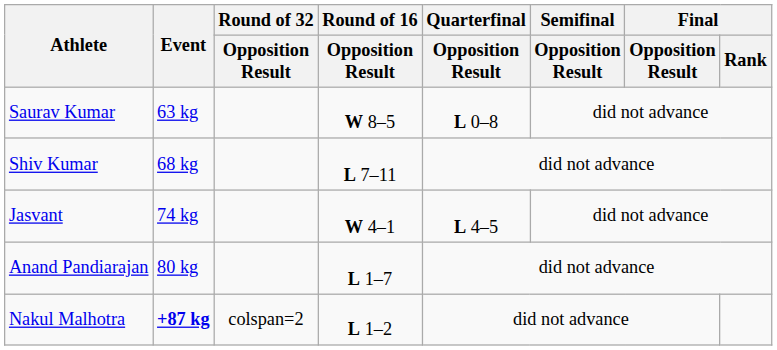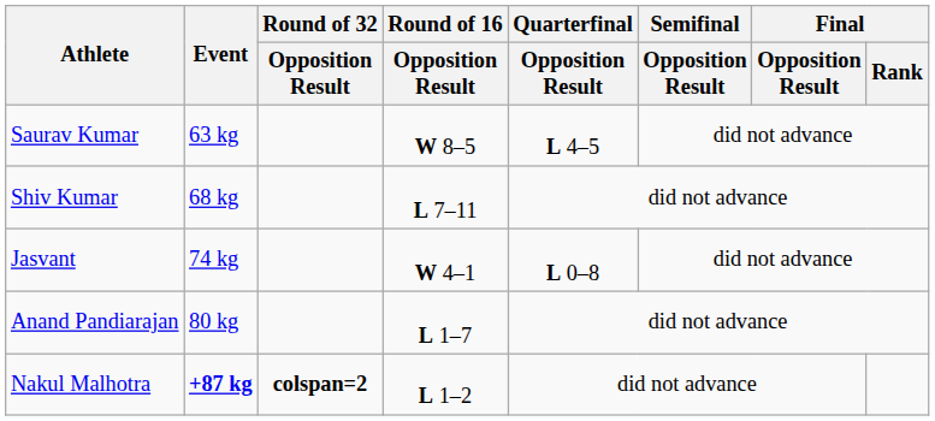Saurav Kumar | Quarterfinal / Opposition Result: L 0–8 -> L 4–5
Jasvant | Quarterfinal / Opposition Result: L 4–5 -> L 0–8
Nakul Malhotra | Round of 32 / Opposition Result: normal -> bold
